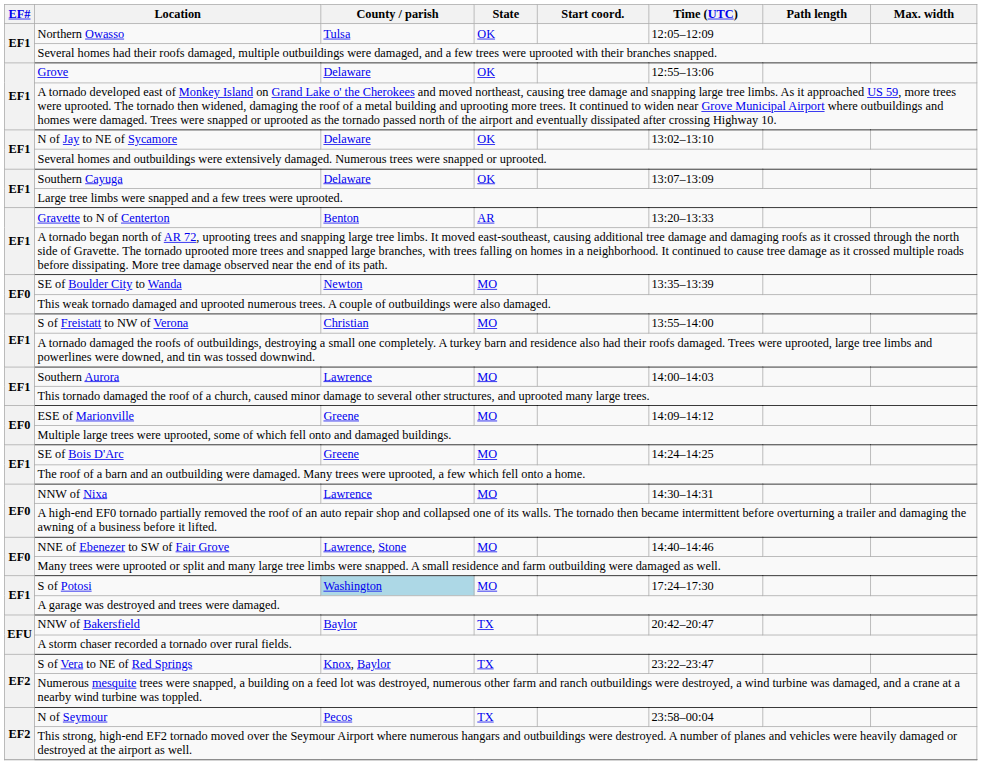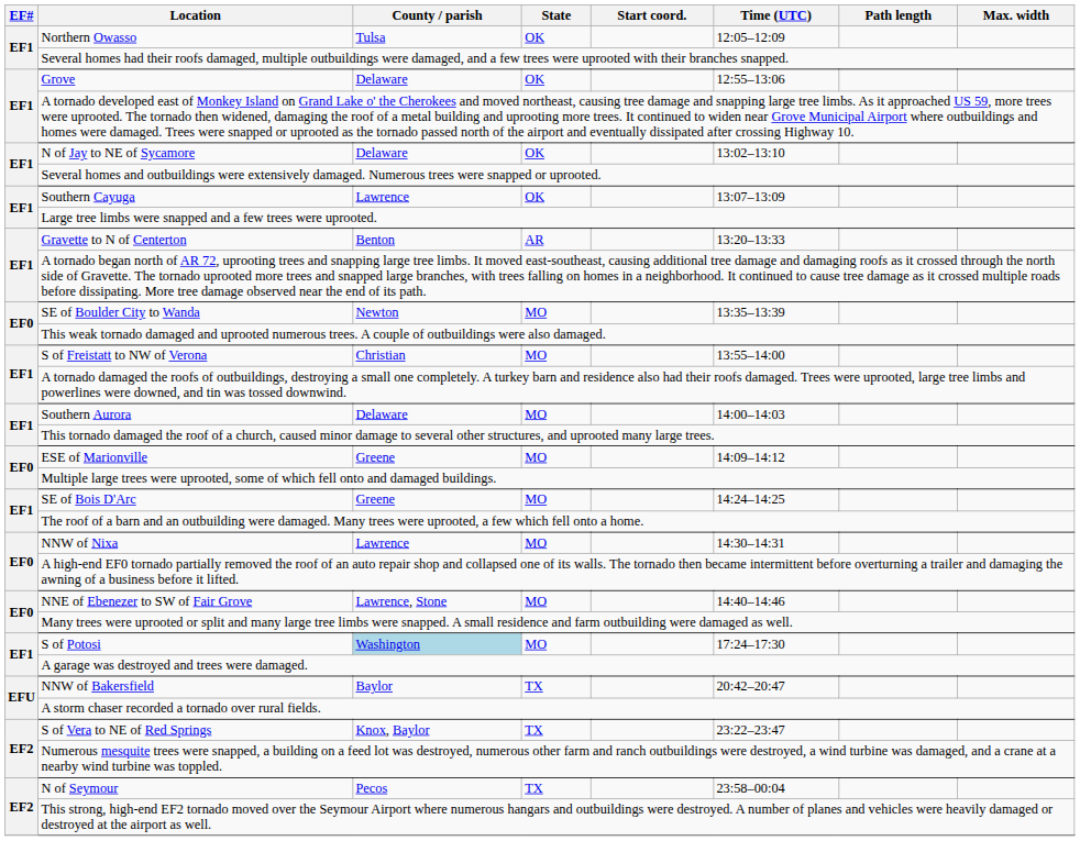Southern Cayuga | County / parish: Delaware -> Lawrence
Southern Aurora | County / parish: Lawrence -> Delaware
